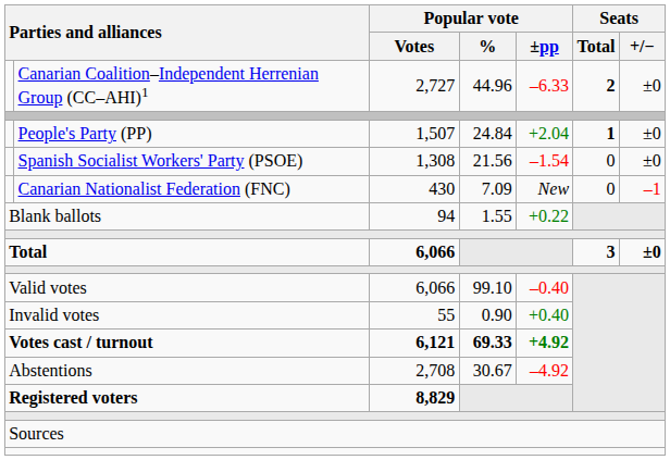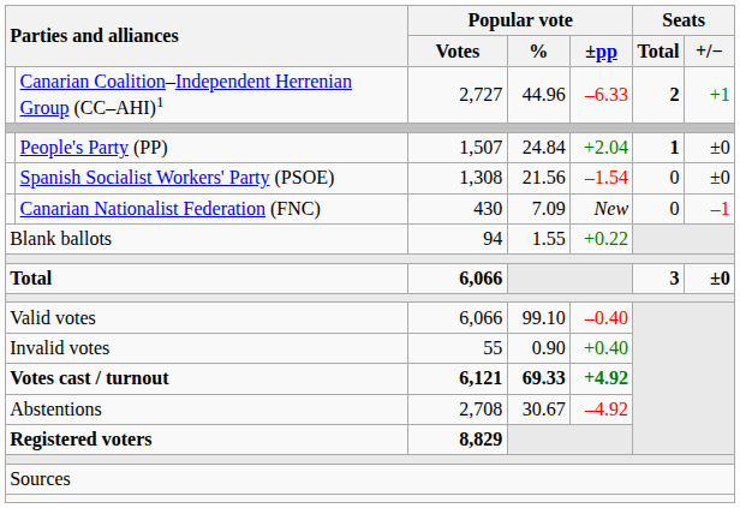Canarian Coalition–Independent Herrenian Group (CC–AHI)1 | Seats / +/−: ±0 -> +1
